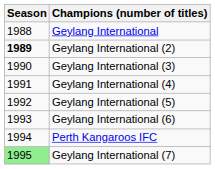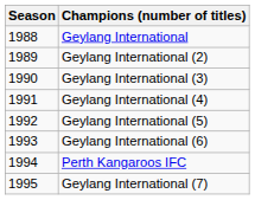Geylang International (2) | Season: bold -> normal
Geylang International (7) | Season: lightgreen background -> no background
